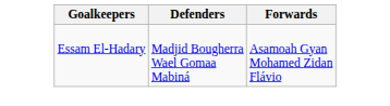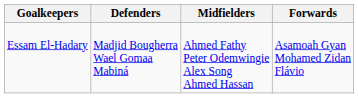+ column: Midfielders | Ahmed Fathy Peter Odemwingie Alex Song Ahmed Hassan
